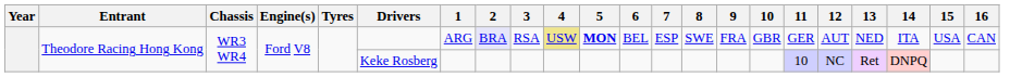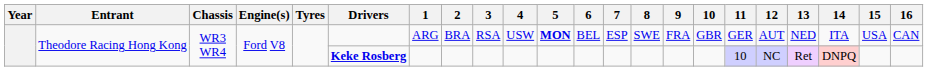row 2 | 2: lavender background -> no background
row 2 | 4: khaki background -> no background
row 3 | Drivers: normal -> bold
